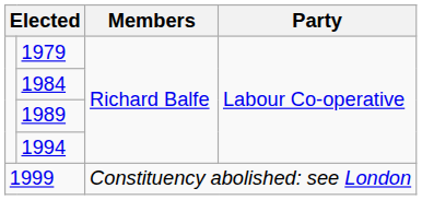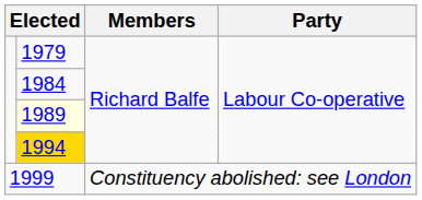1989 | column 2: no background -> lightyellow background
1994 | column 2: no background -> gold background
